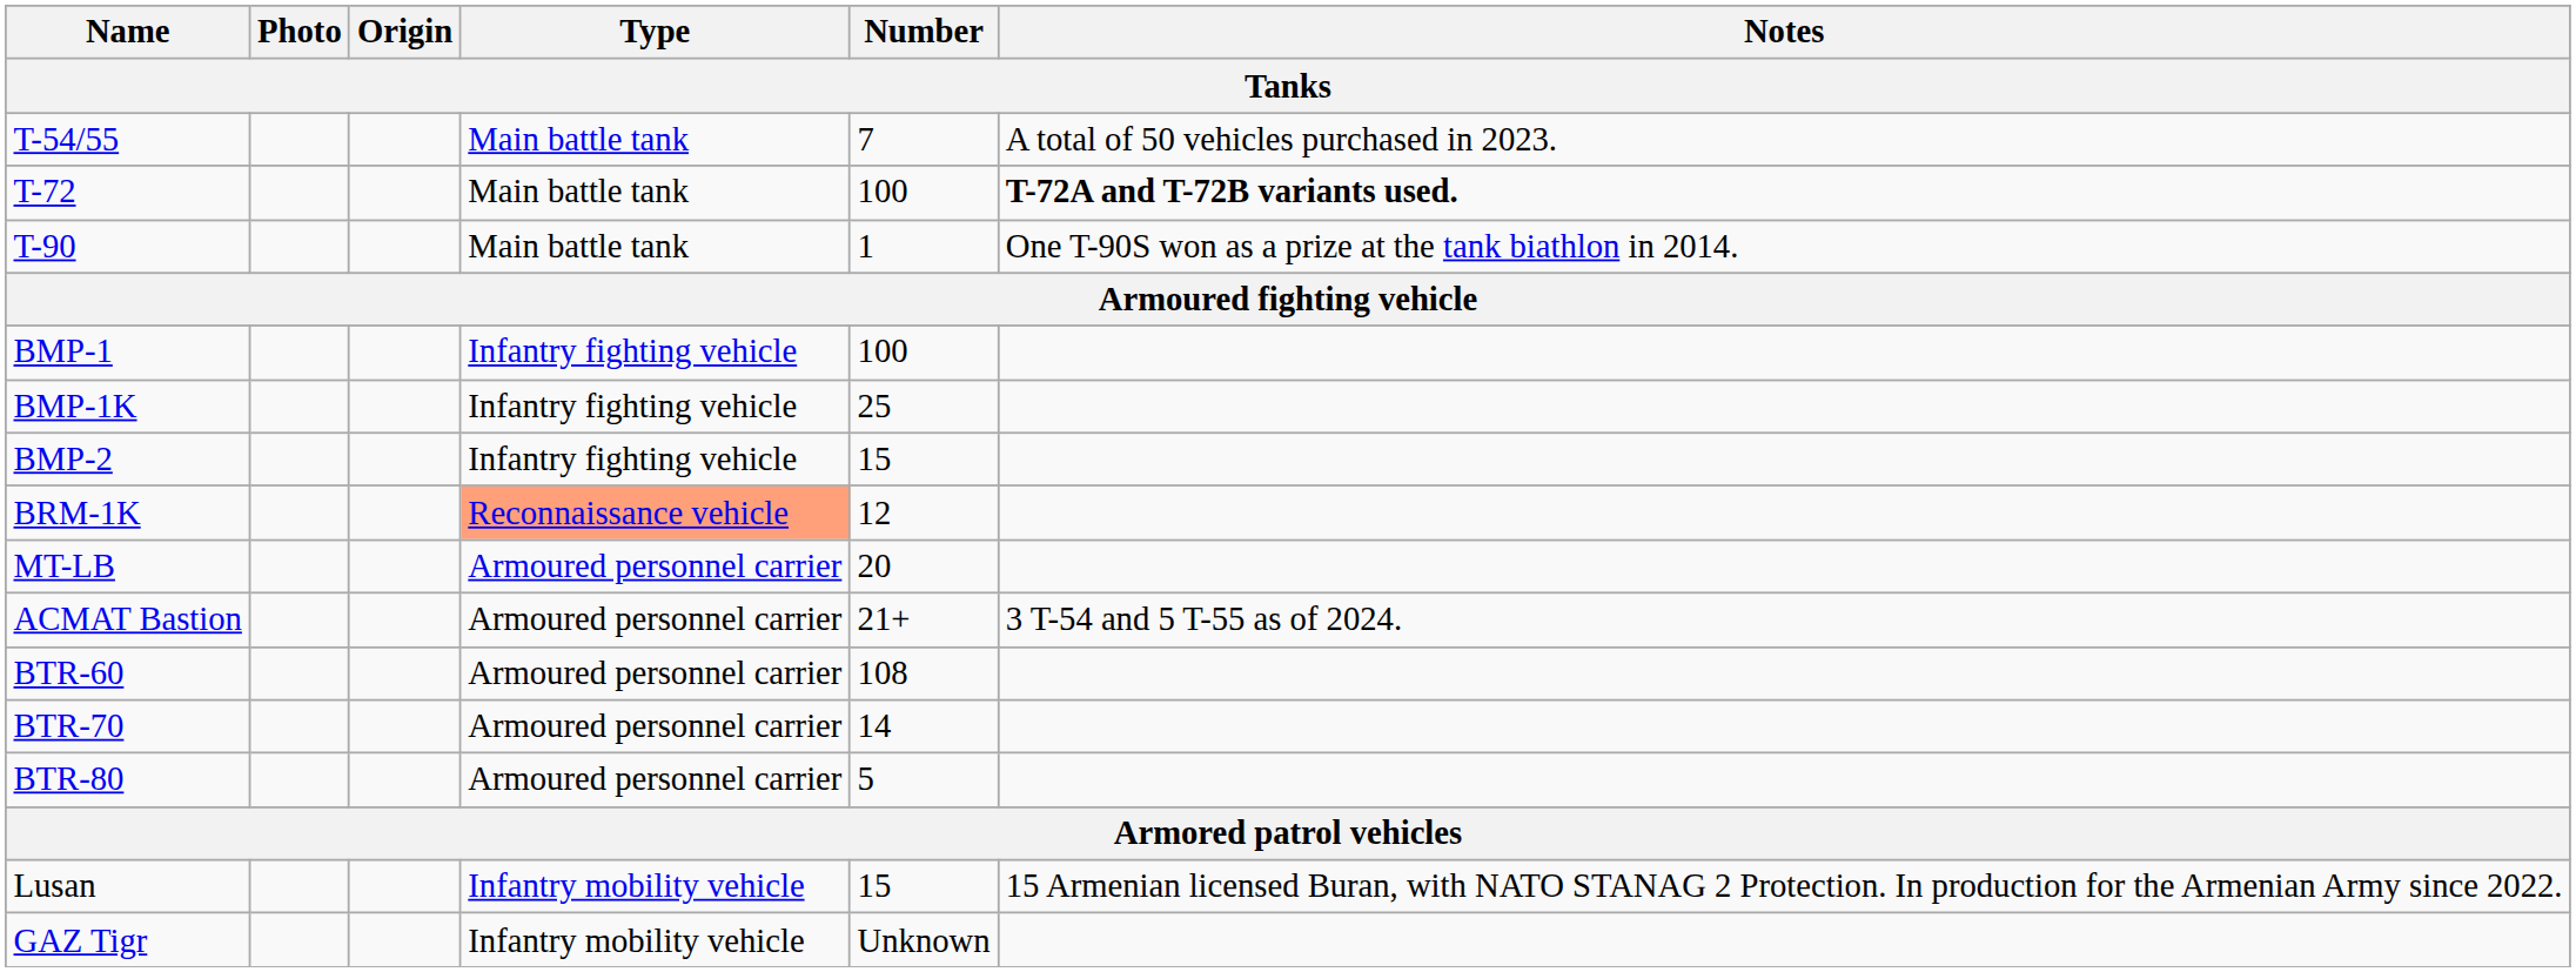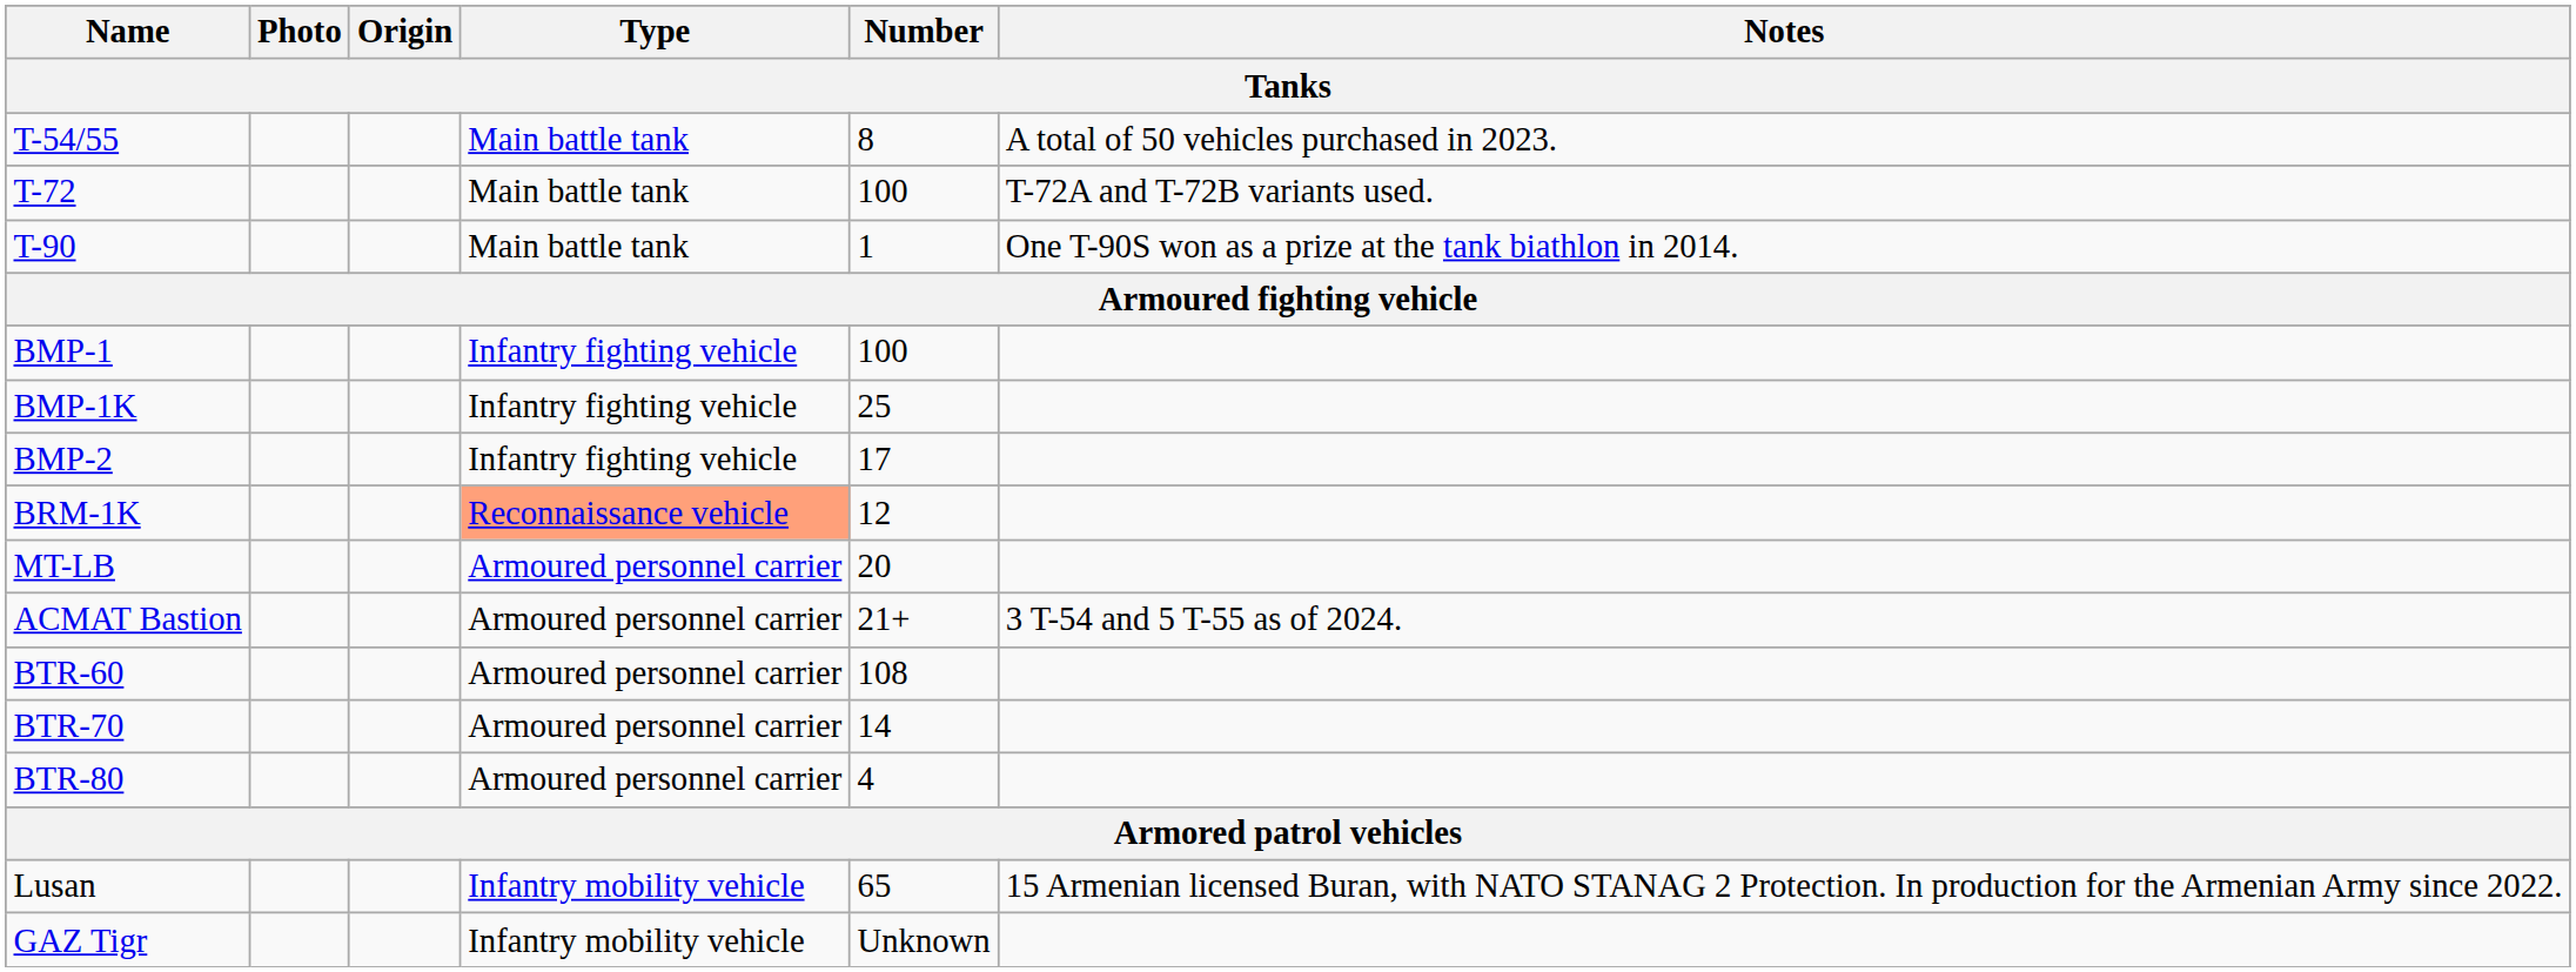T-54/55 | Number: 7 -> 8
T-72 | Notes: bold -> normal
BMP-2 | Number: 15 -> 17
BTR-80 | Number: 5 -> 4
Lusan | Number: 15 -> 65
